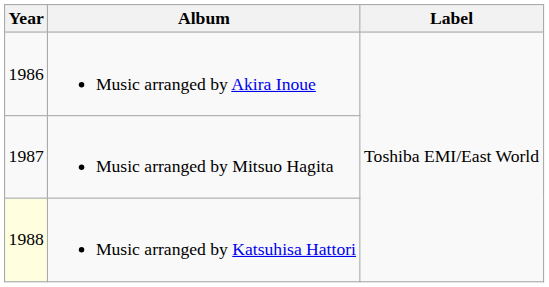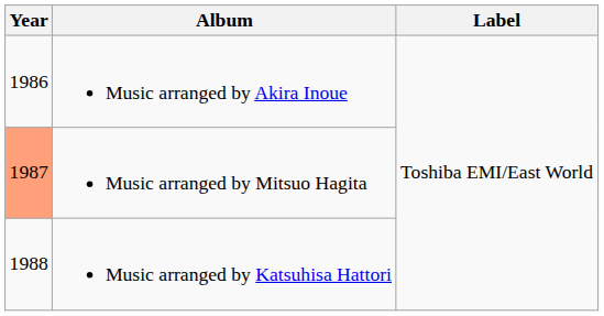Music arranged by Mitsuo Hagita | Year: no background -> lightsalmon background
Music arranged by Katsuhisa Hattori | Year: lightyellow background -> no background
